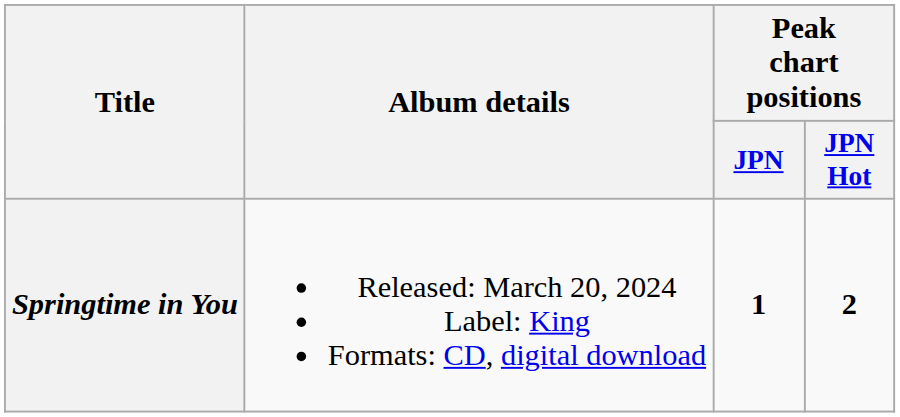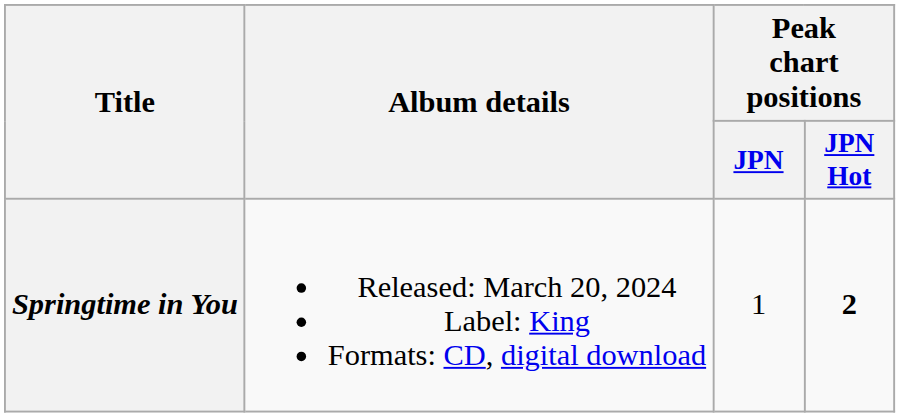Springtime in You | Peak chart positions / JPN: bold -> normal
